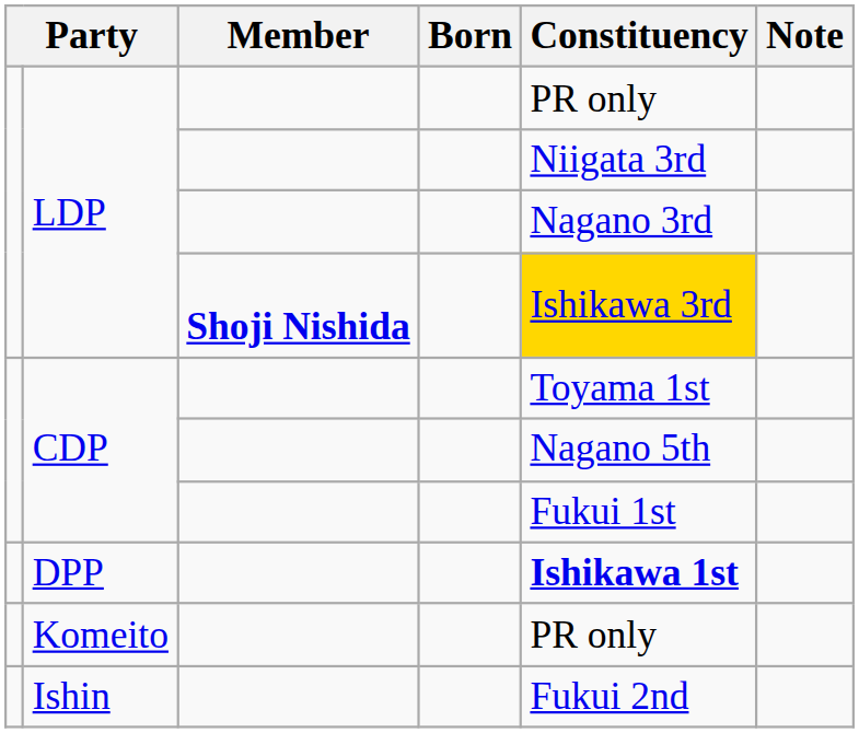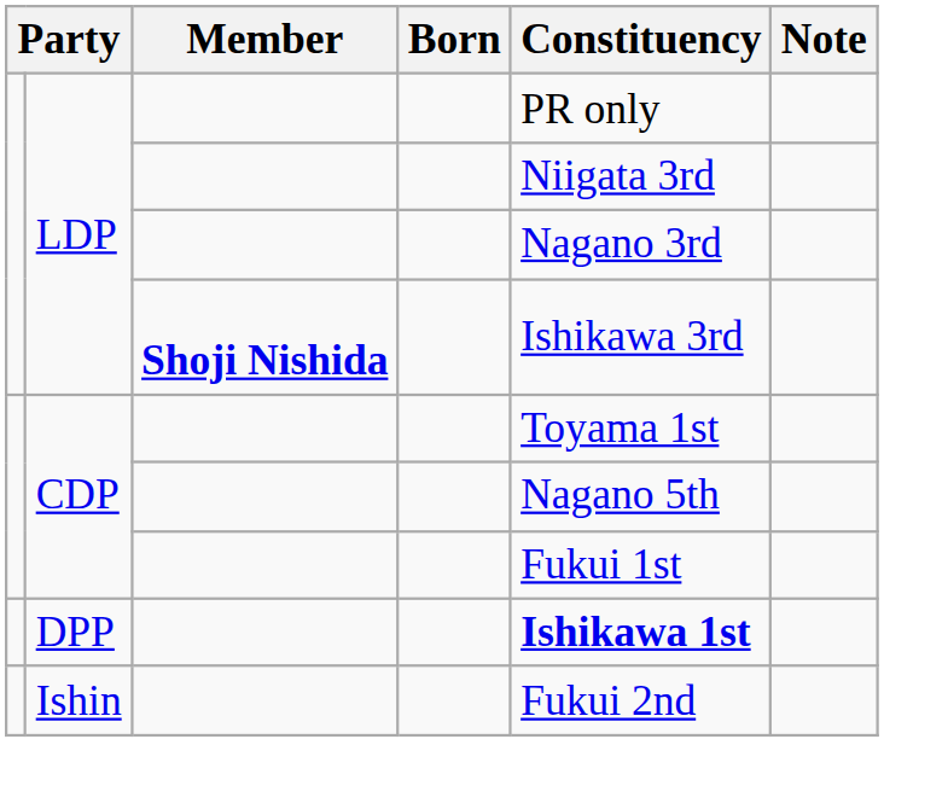LDP / Shoji Nishida | Constituency: gold background -> no background
- row: Komeito | PR only
